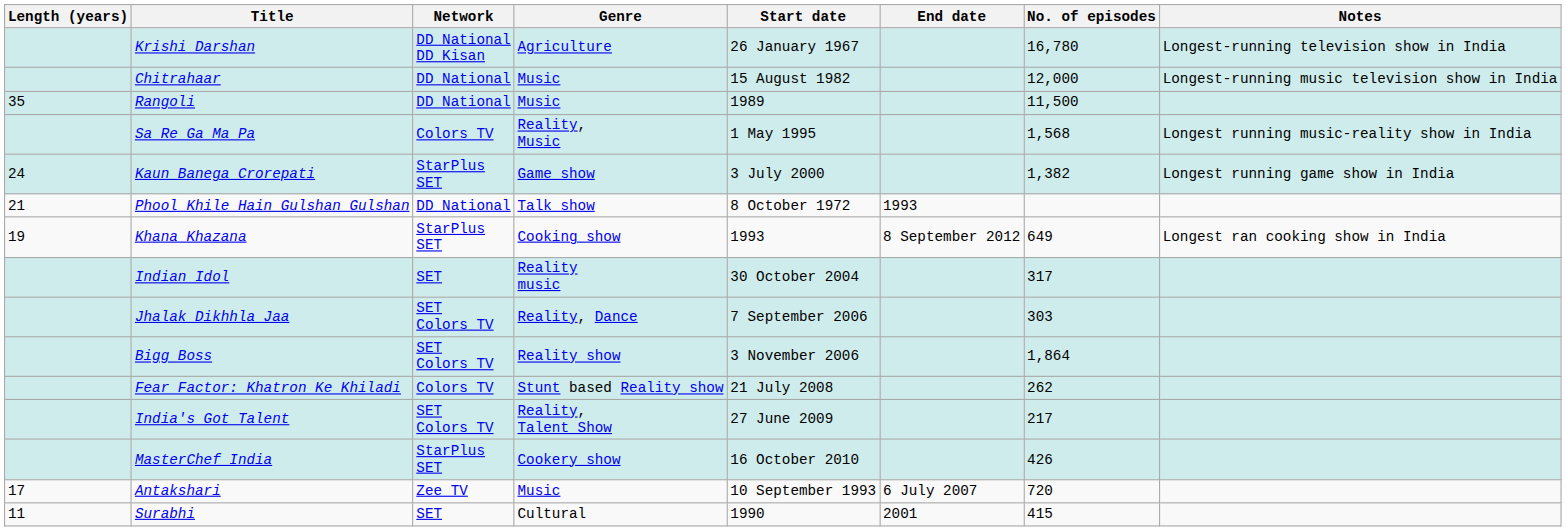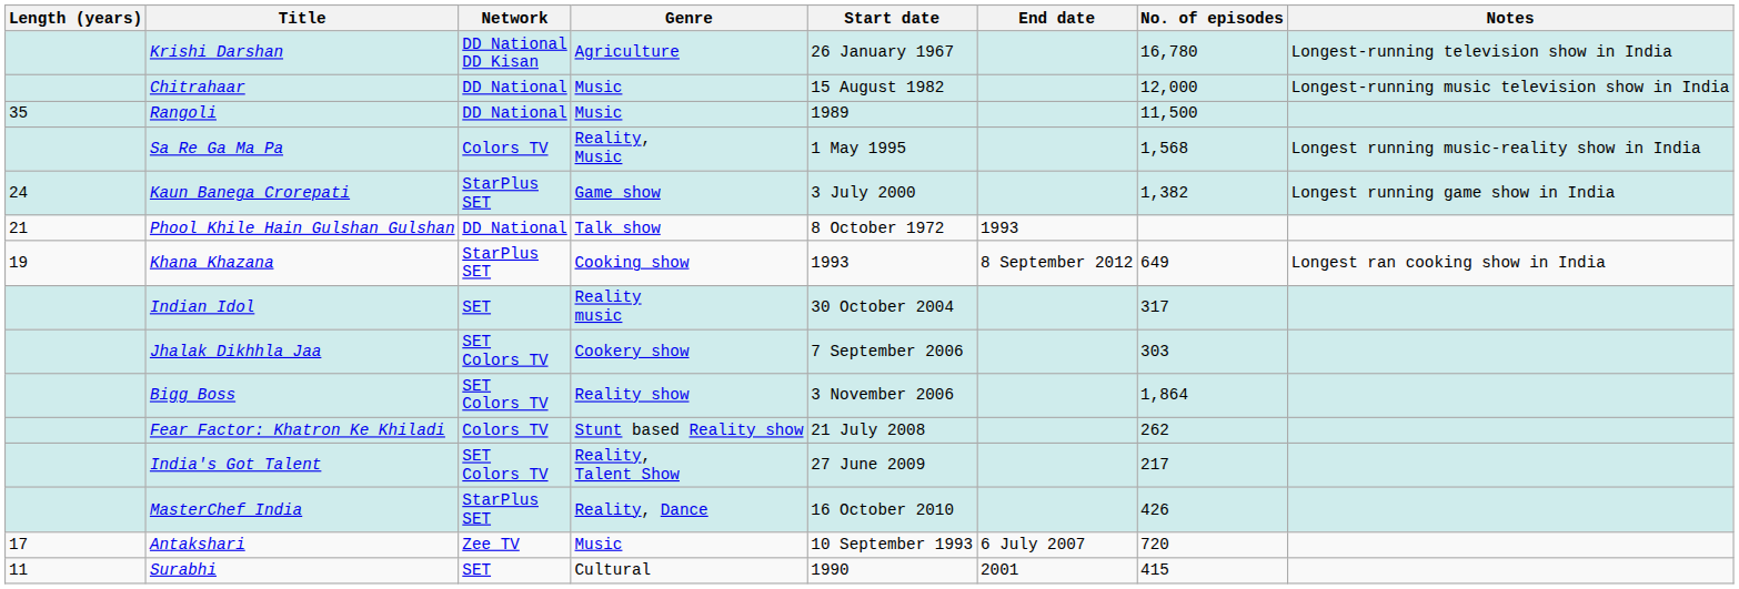Jhalak Dikhhla Jaa | Genre: Reality, Dance -> Cookery show
MasterChef India | Genre: Cookery show -> Reality, Dance
